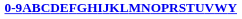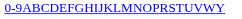row 1 | column 1: bold -> normal
